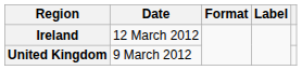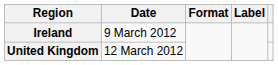Ireland | Date: 12 March 2012 -> 9 March 2012
United Kingdom | Date: 9 March 2012 -> 12 March 2012
